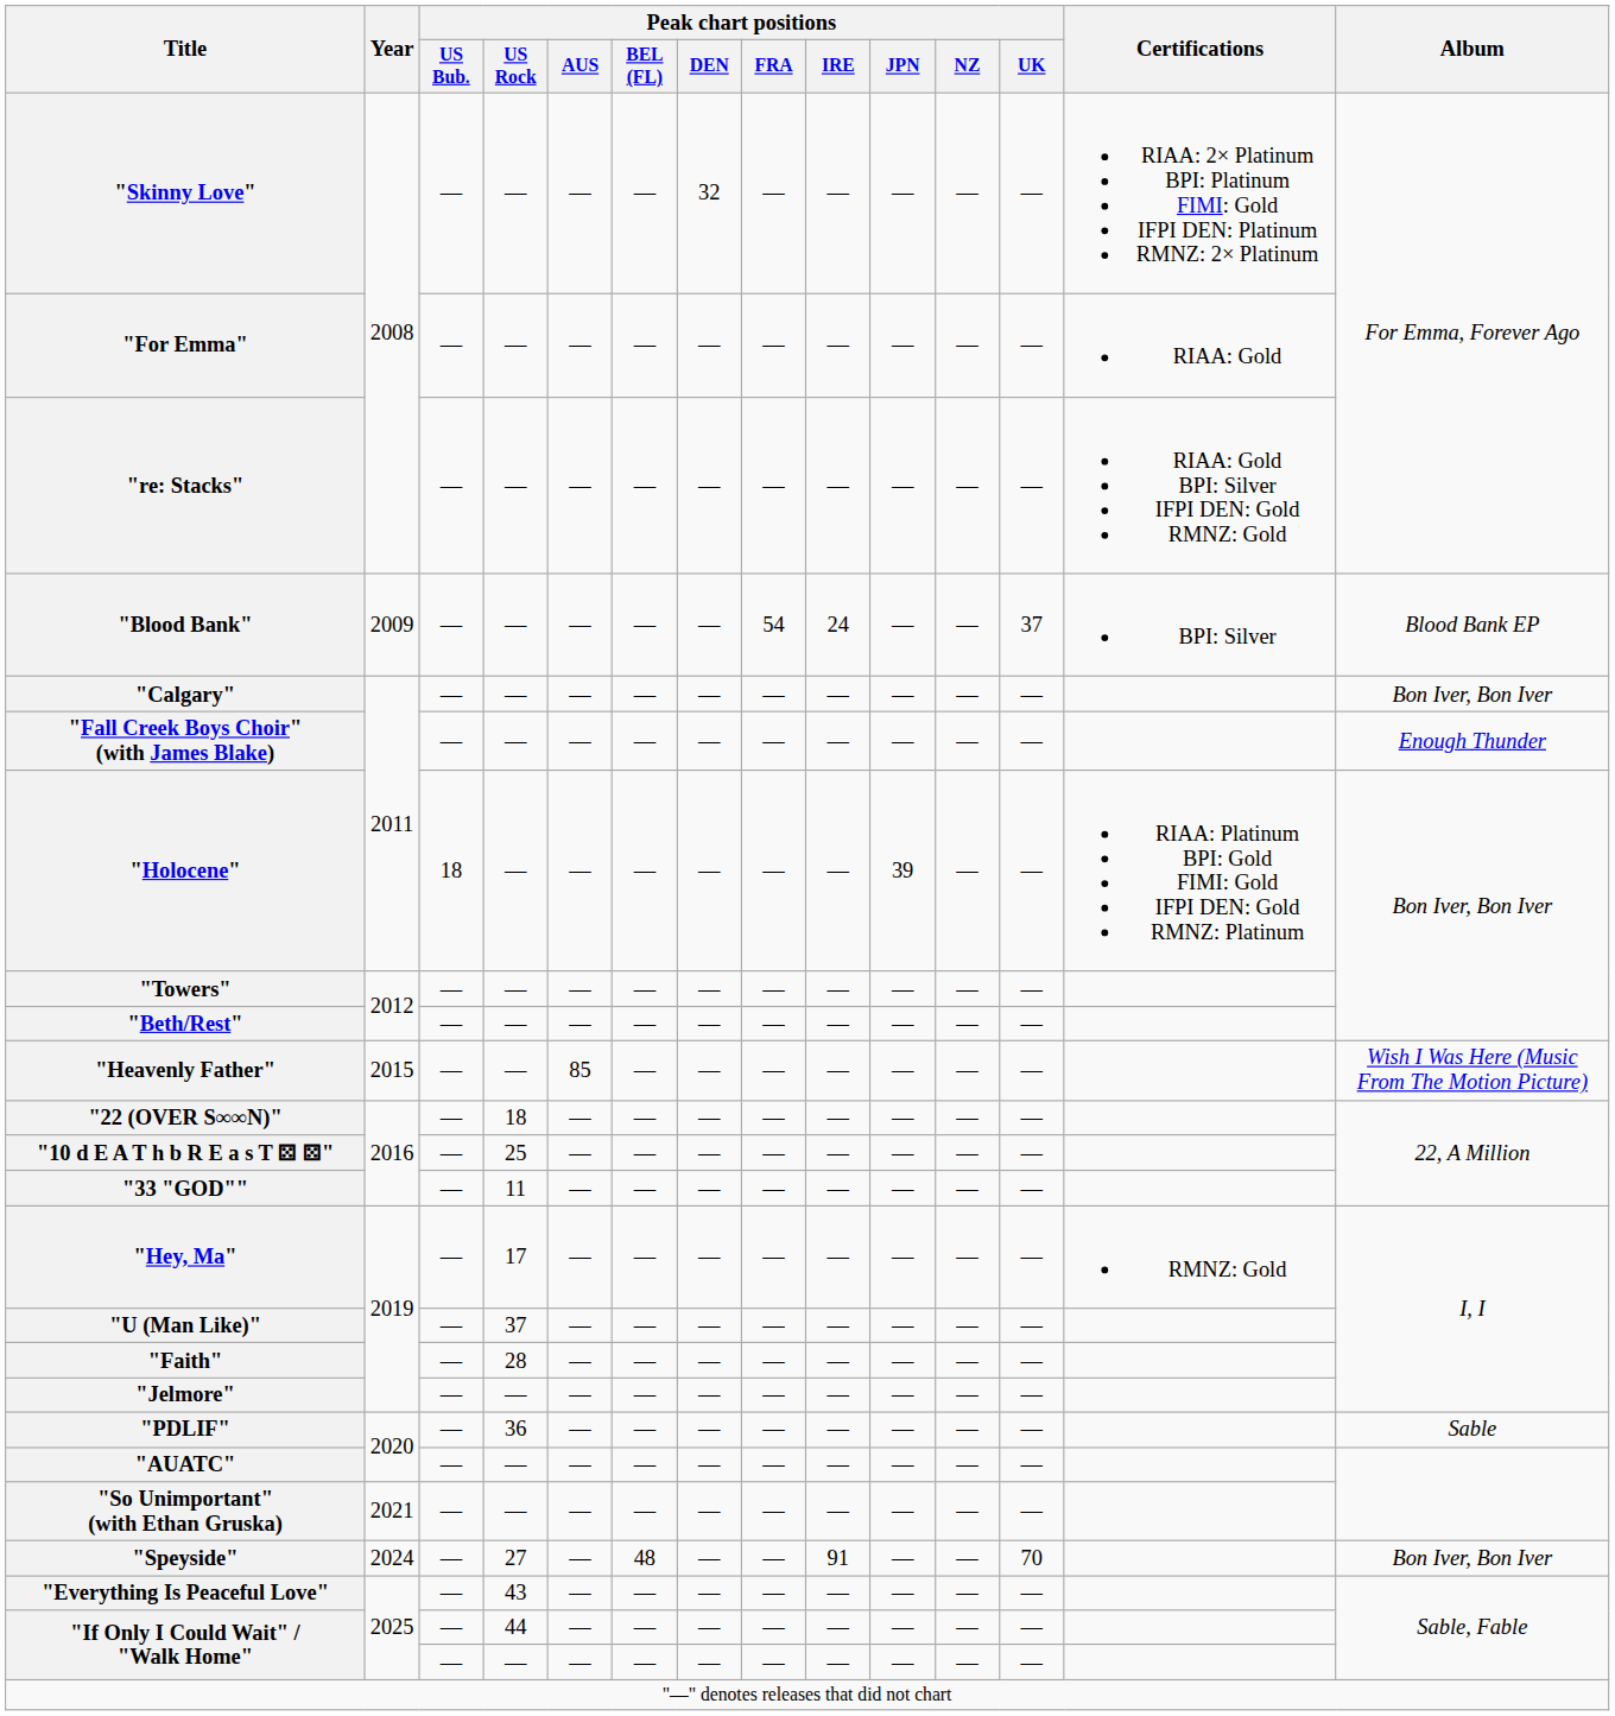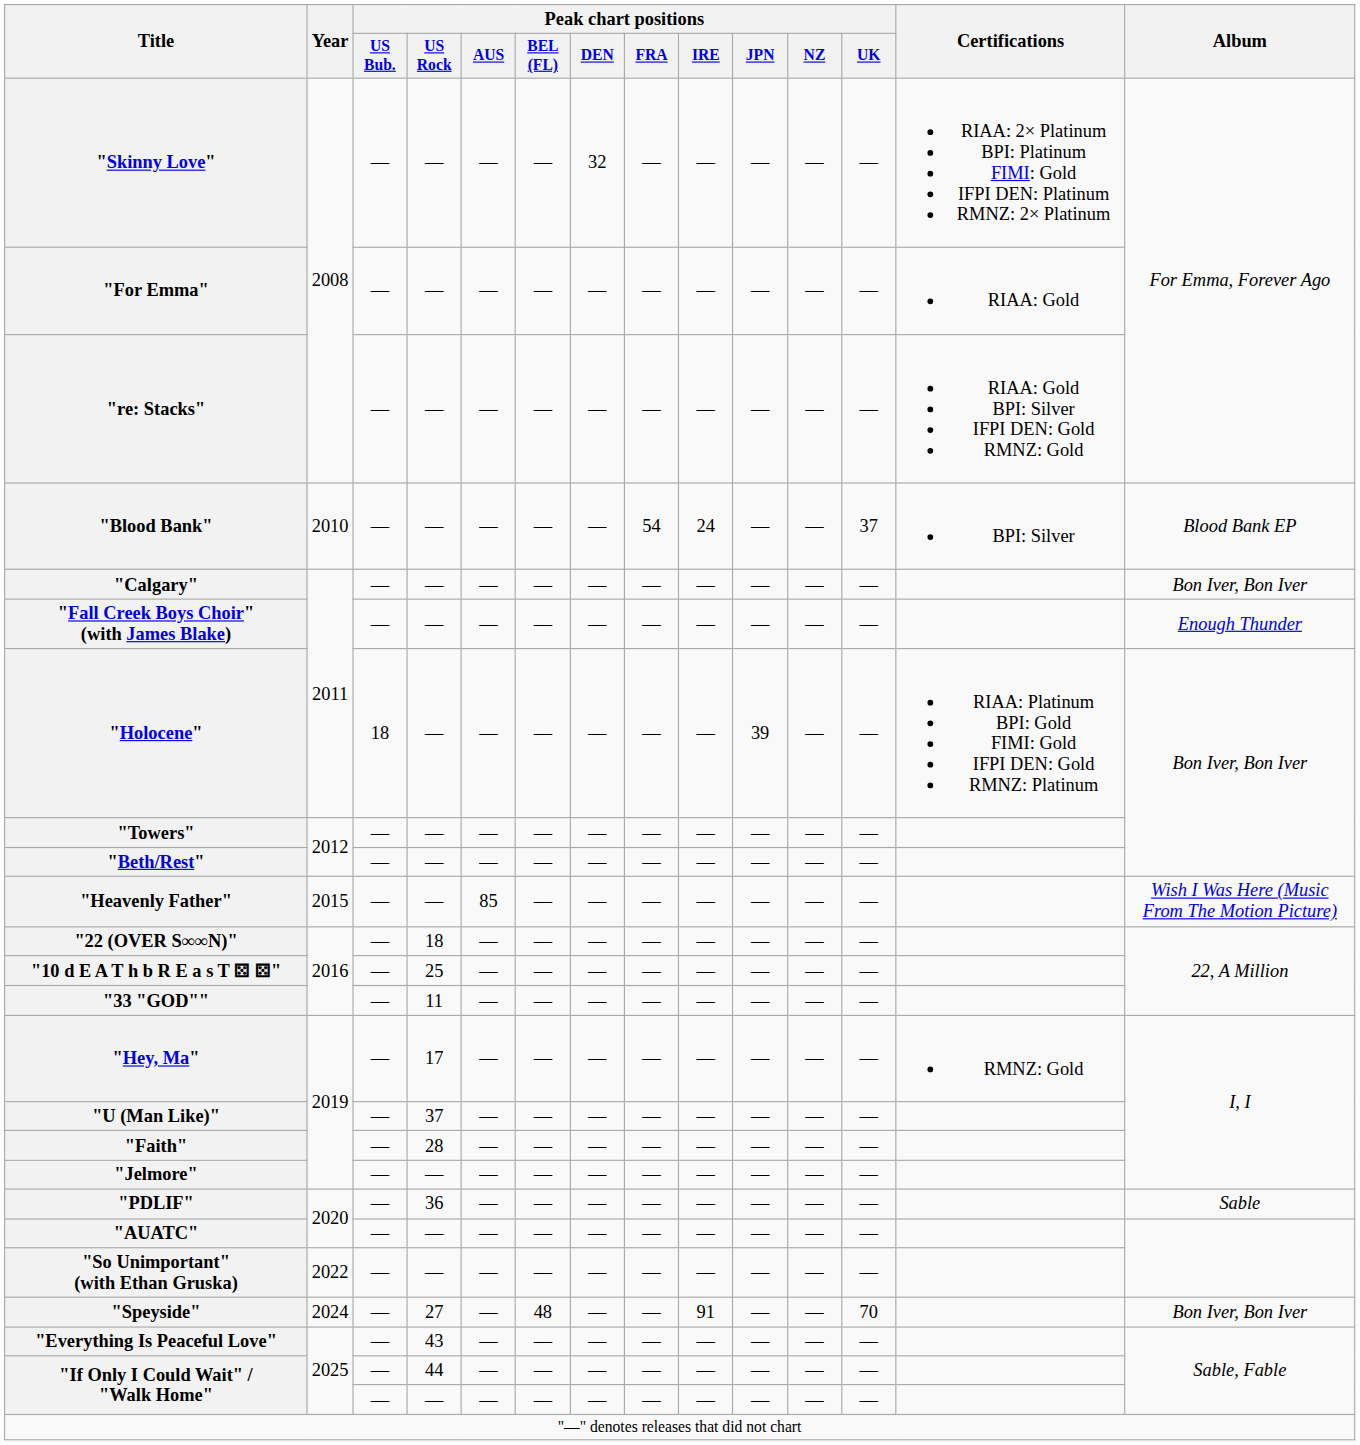"Blood Bank" | Year: 2009 -> 2010
"So Unimportant" (with Ethan Gruska) | Year: 2021 -> 2022
